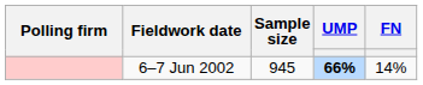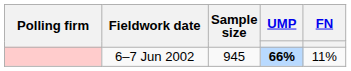6–7 Jun 2002 | FN: 14% -> 11%
